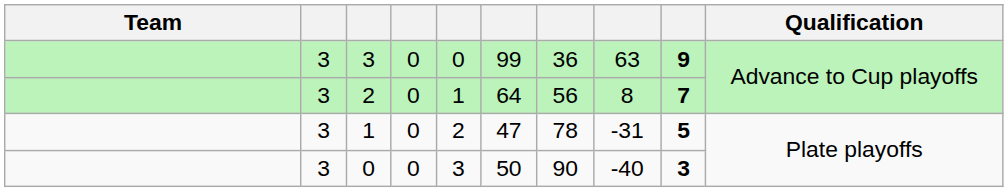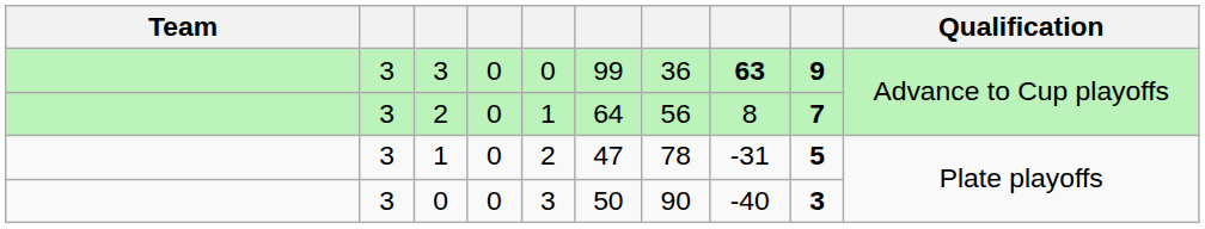row 2 | column 8: normal -> bold
